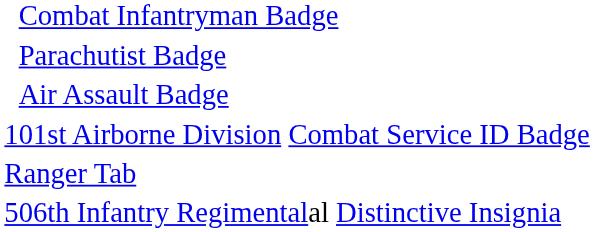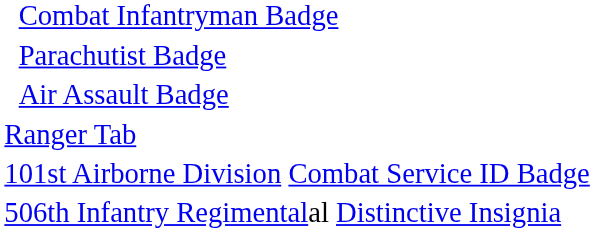row 4 | column 1: 101st Airborne Division Combat Service ID Badge -> Ranger Tab
row 5 | column 1: Ranger Tab -> 101st Airborne Division Combat Service ID Badge
